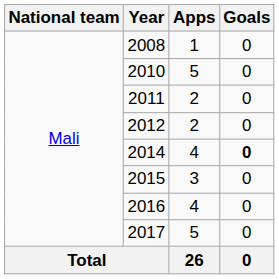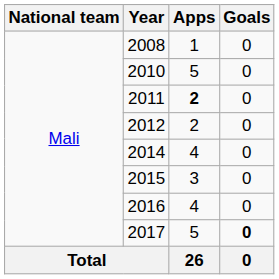2011 | Apps: normal -> bold
2014 | Goals: bold -> normal
2017 | Goals: normal -> bold
